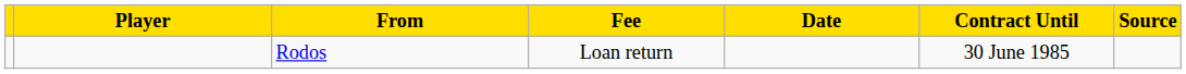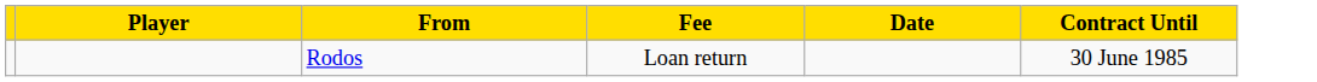- column: Source
